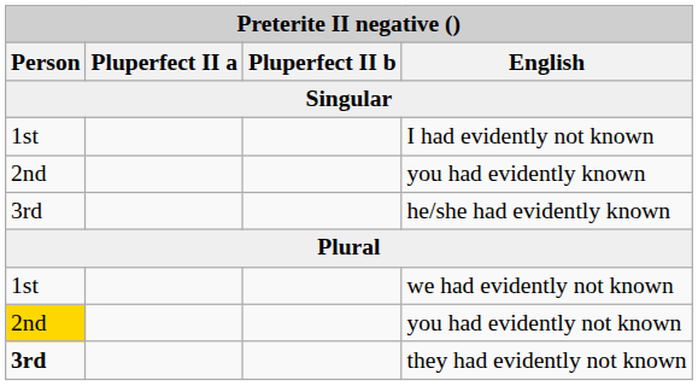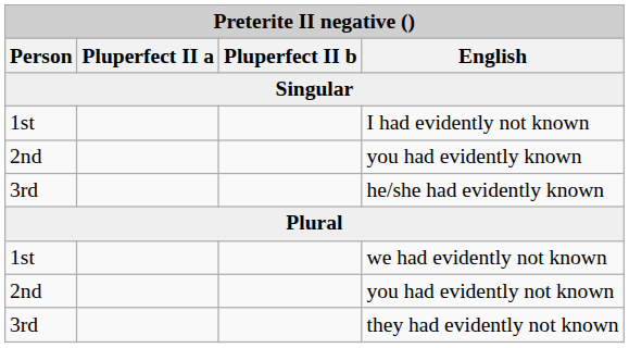you had evidently not known | Person: gold background -> no background
they had evidently not known | Person: bold -> normal
